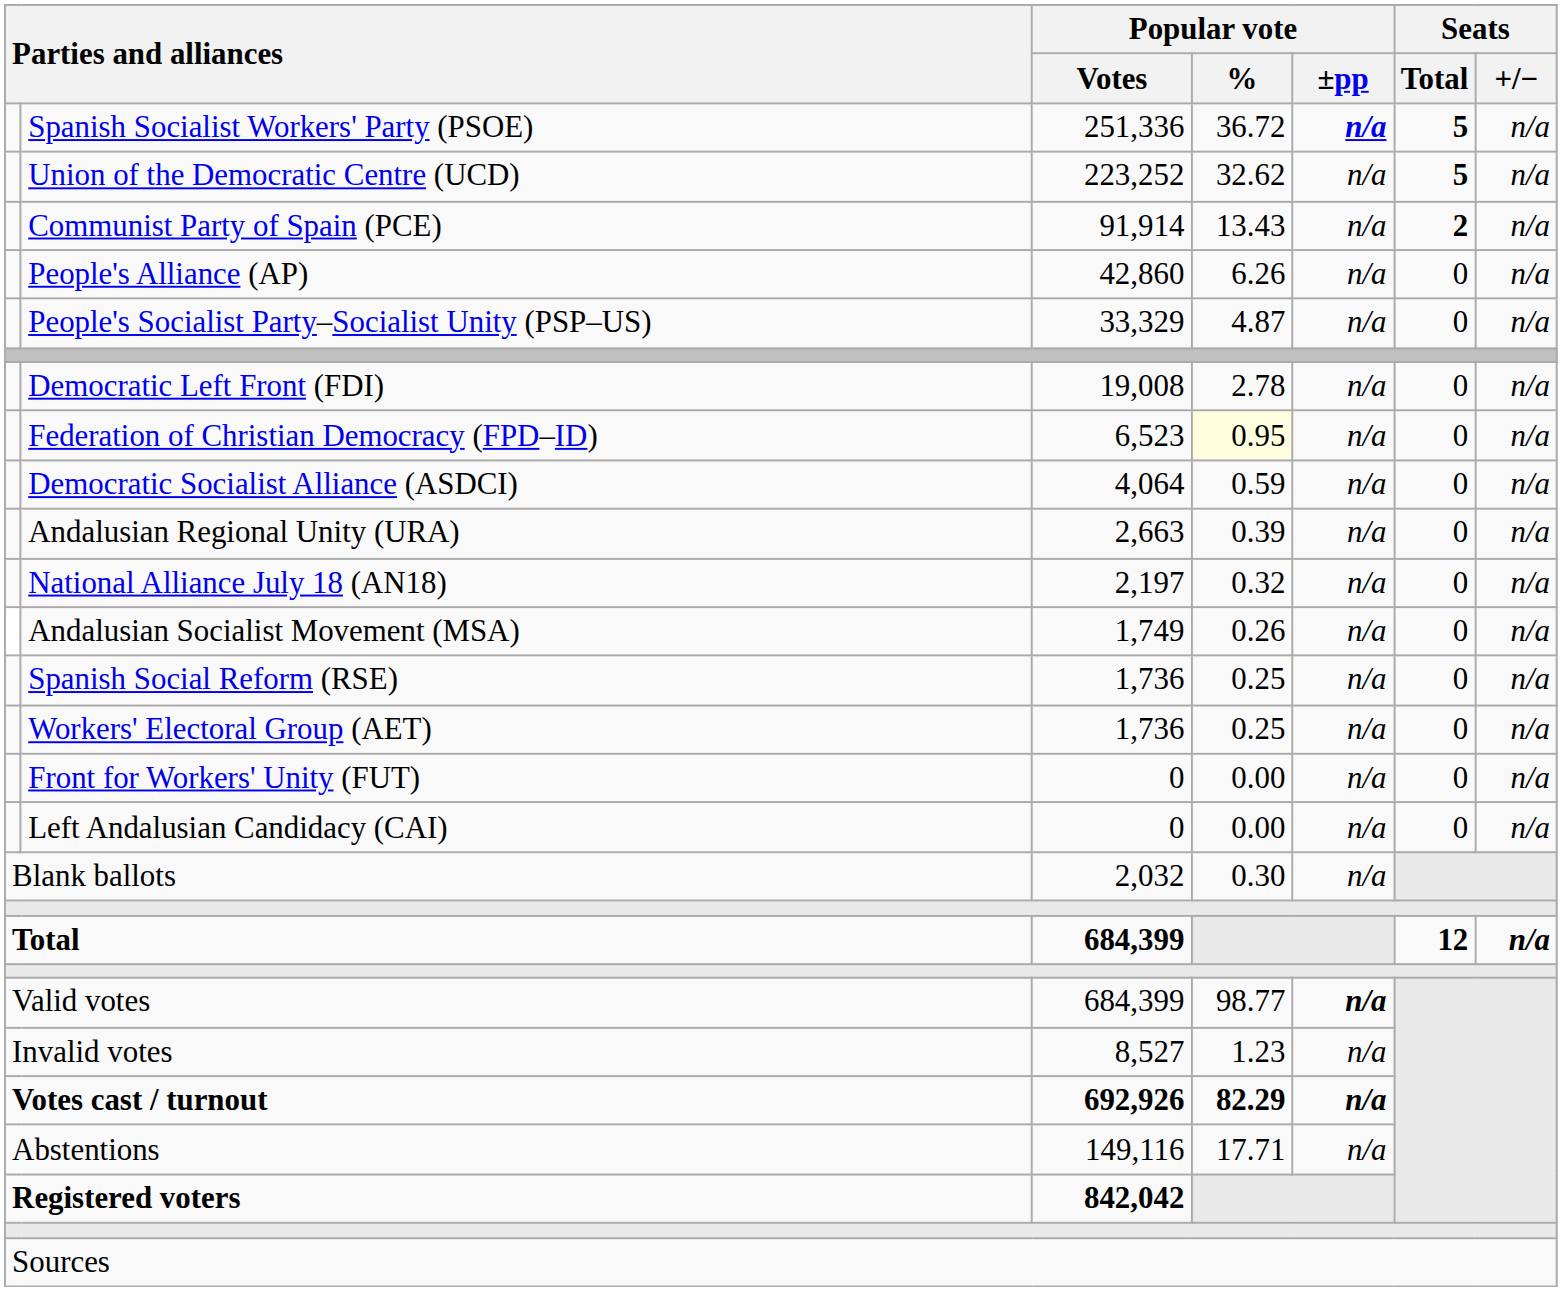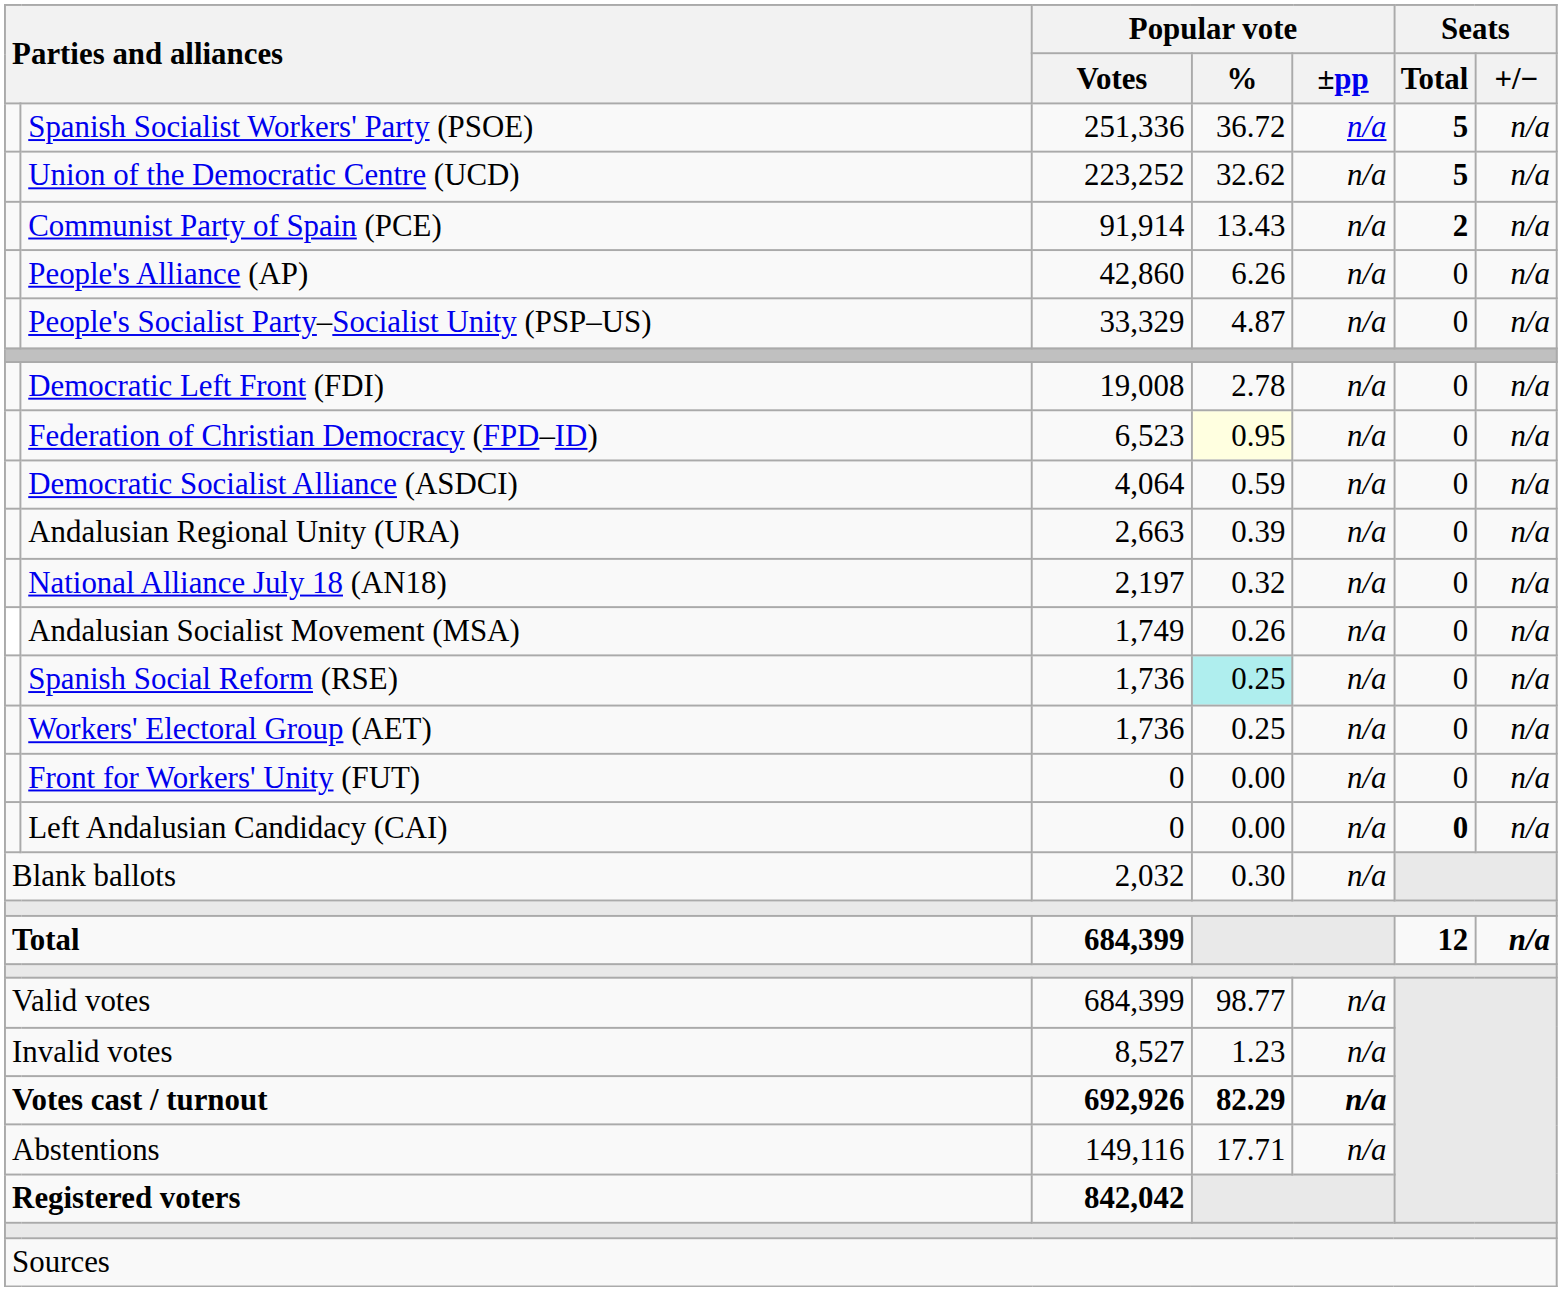Spanish Socialist Workers' Party (PSOE) | Popular vote / ±pp: bold -> normal
Spanish Social Reform (RSE) | Popular vote / %: no background -> paleturquoise background
Left Andalusian Candidacy (CAI) | Seats / Total: normal -> bold
Valid votes | Popular vote / ±pp: bold -> normal
